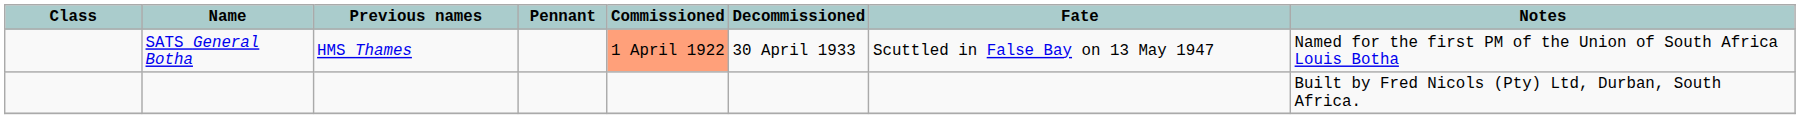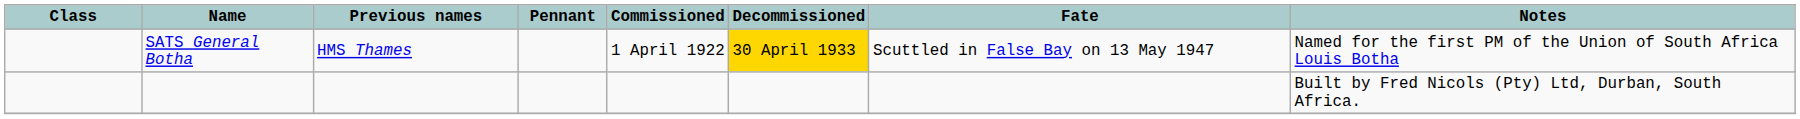SATS General Botha | Commissioned: lightsalmon background -> no background
SATS General Botha | Decommissioned: no background -> gold background
